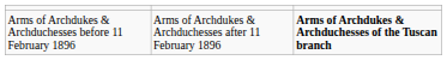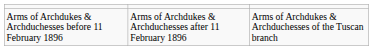Arms of Archdukes & Archduchesses before 11 February 1896 | column 3: bold -> normal
